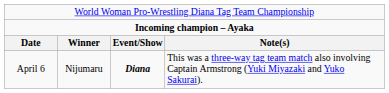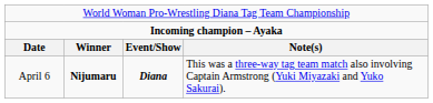April 6 | column 2: normal -> bold
